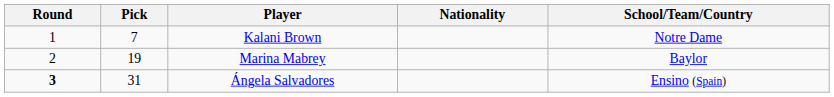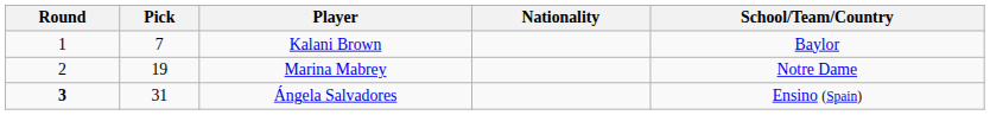Kalani Brown | School/Team/Country: Notre Dame -> Baylor
Marina Mabrey | School/Team/Country: Baylor -> Notre Dame
